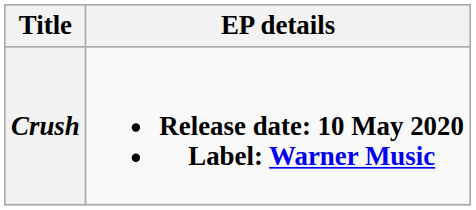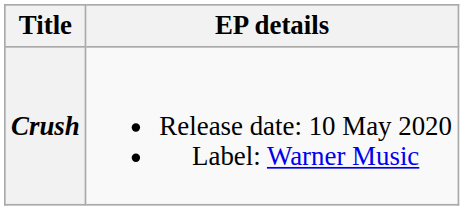Crush | EP details: bold -> normal
